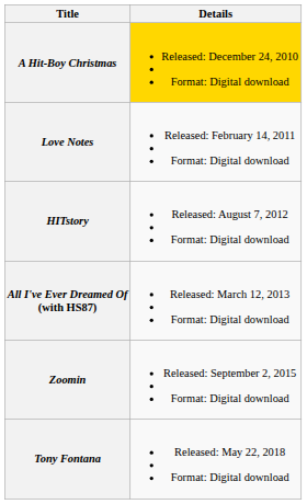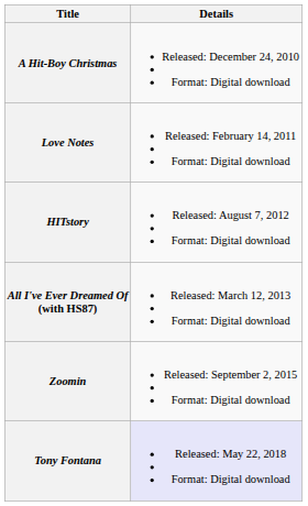A Hit-Boy Christmas | Details: gold background -> no background
Tony Fontana | Details: no background -> lavender background
